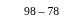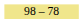row 1 | column 1: no background -> khaki background
